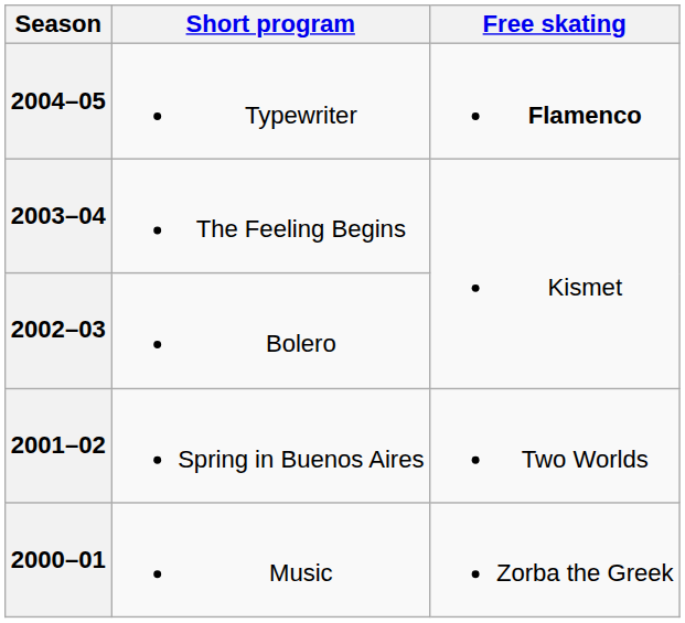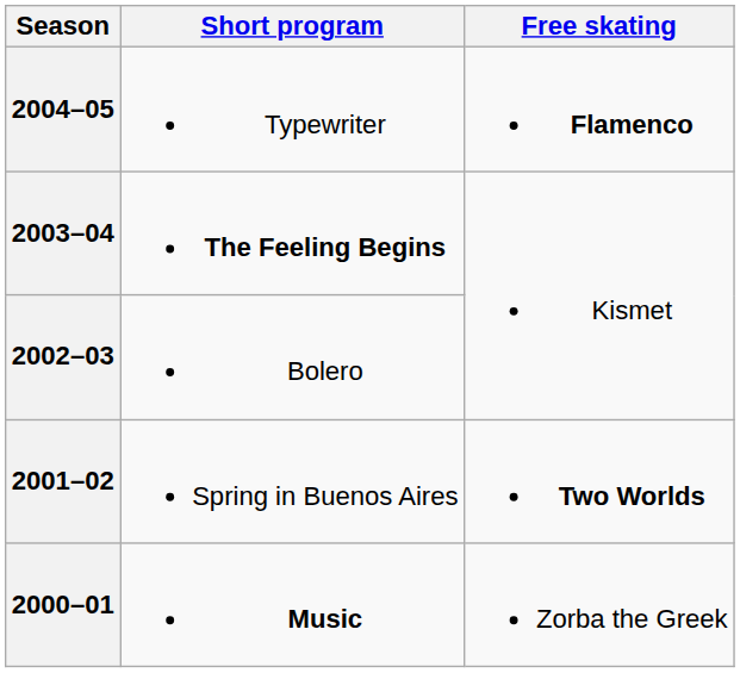2003–04 | Short program: normal -> bold
2001–02 | Free skating: normal -> bold
2000–01 | Short program: normal -> bold
